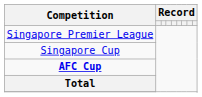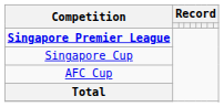Singapore Premier League | Competition: normal -> bold
AFC Cup | Competition: bold -> normal
